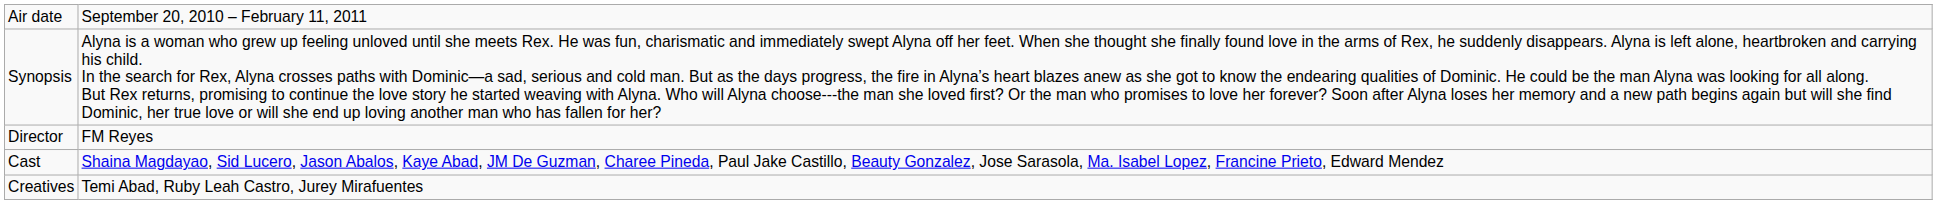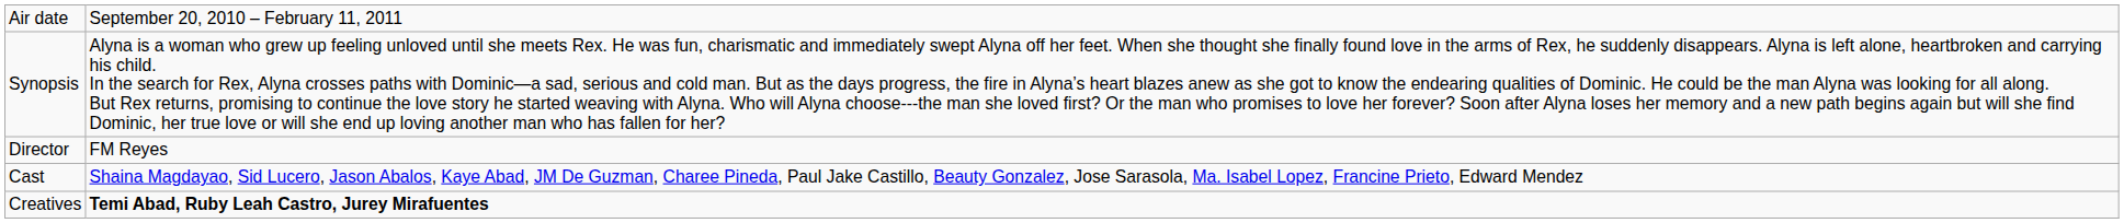Creatives | column 2: normal -> bold
